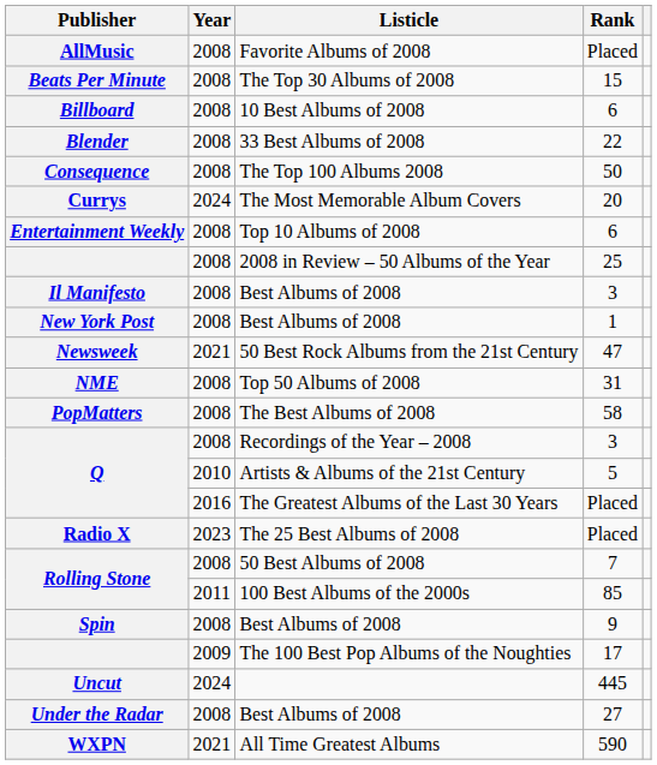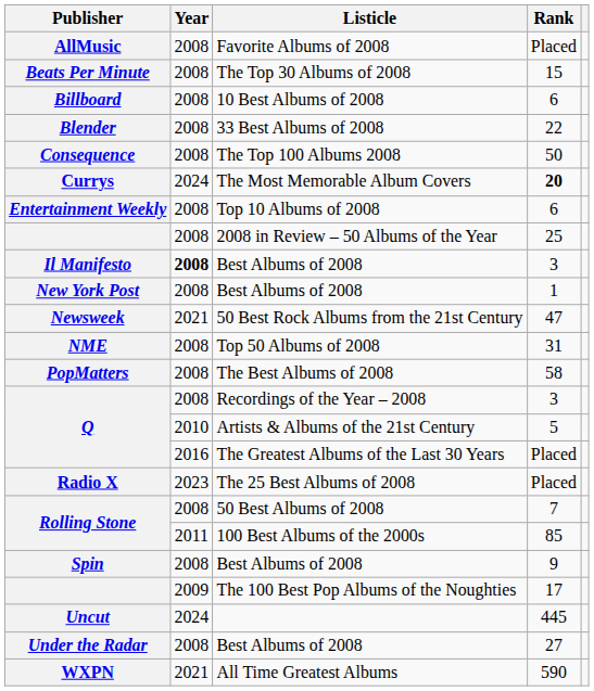The Most Memorable Album Covers | Rank: normal -> bold
Il Manifesto / Best Albums of 2008 | Year: normal -> bold
